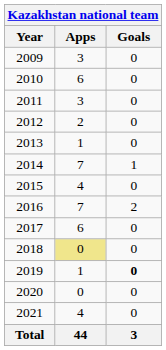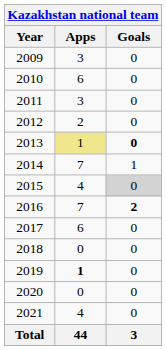2013 | Apps: no background -> khaki background
2013 | Goals: normal -> bold
2015 | Goals: no background -> lightgrey background
2016 | Goals: normal -> bold
2018 | Apps: khaki background -> no background
2019 | Apps: normal -> bold
2019 | Goals: bold -> normal
